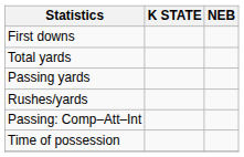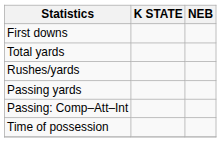rows swapped: Rushes/yards <-> Passing yards
